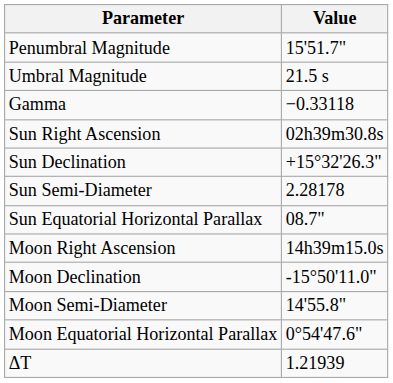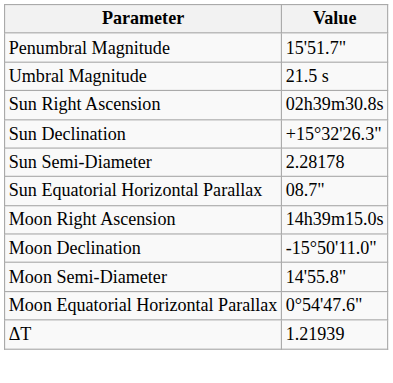- row: Gamma | −0.33118
